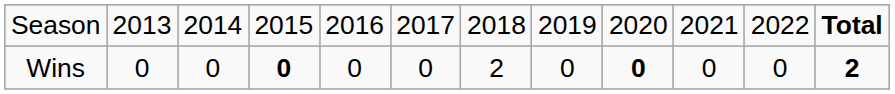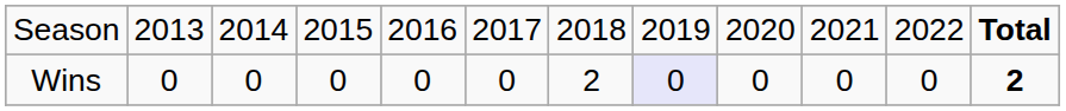Wins | column 4: bold -> normal
Wins | column 8: no background -> lavender background
Wins | column 9: bold -> normal
